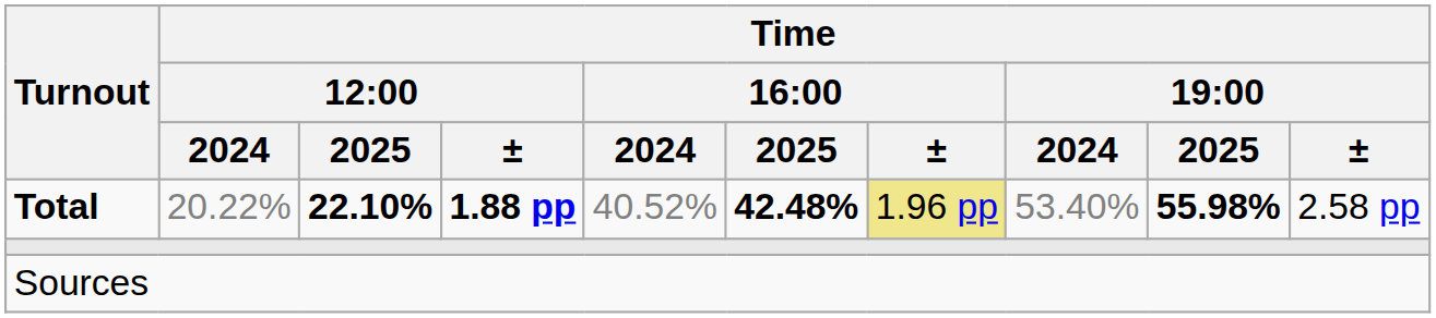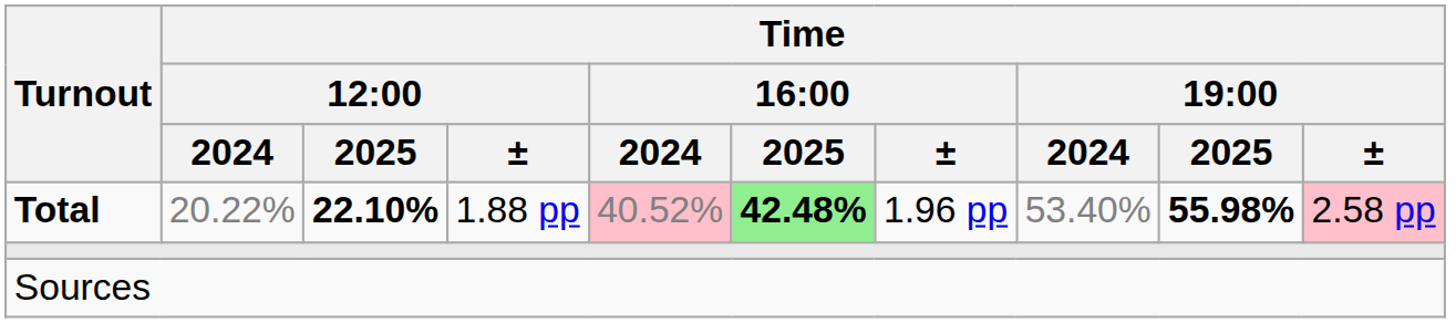Total | Time / 12:00 / ±: bold -> normal
Total | Time / 16:00 / 2024: no background -> pink background
Total | Time / 16:00 / 2025: no background -> lightgreen background
Total | Time / 16:00 / ±: khaki background -> no background
Total | Time / 19:00 / ±: no background -> pink background
